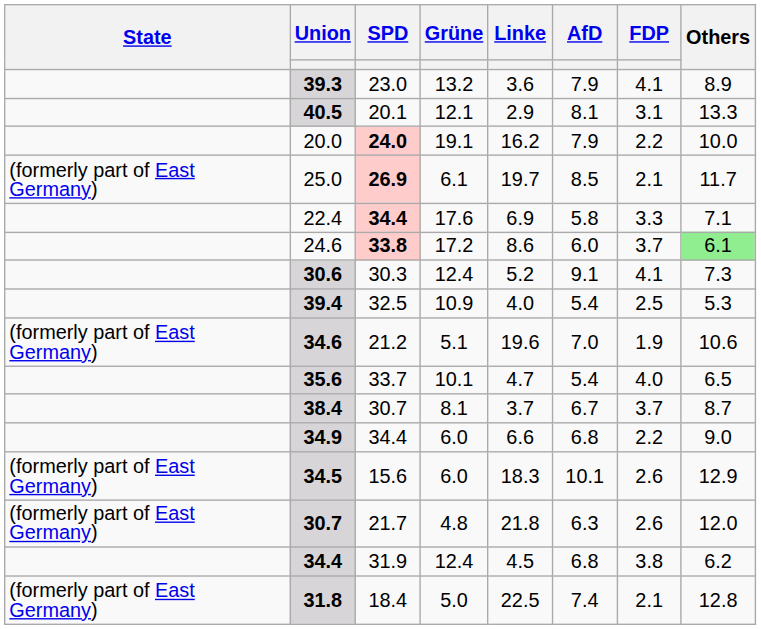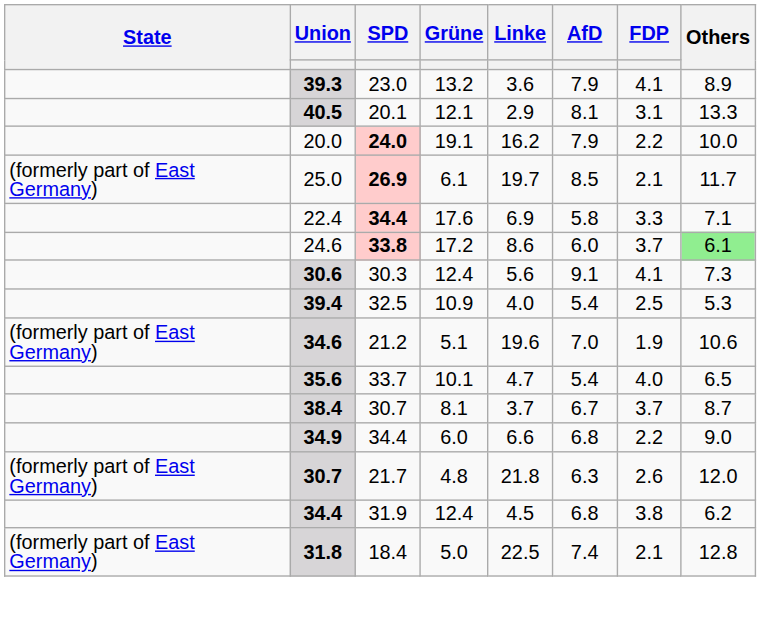30.6 | Linke: 5.2 -> 5.6
- row: (formerly part of East Germany) | 34.5 | 15.6 | 6.0 | 18.3 | 10.1 | 2.6 | 12.9
